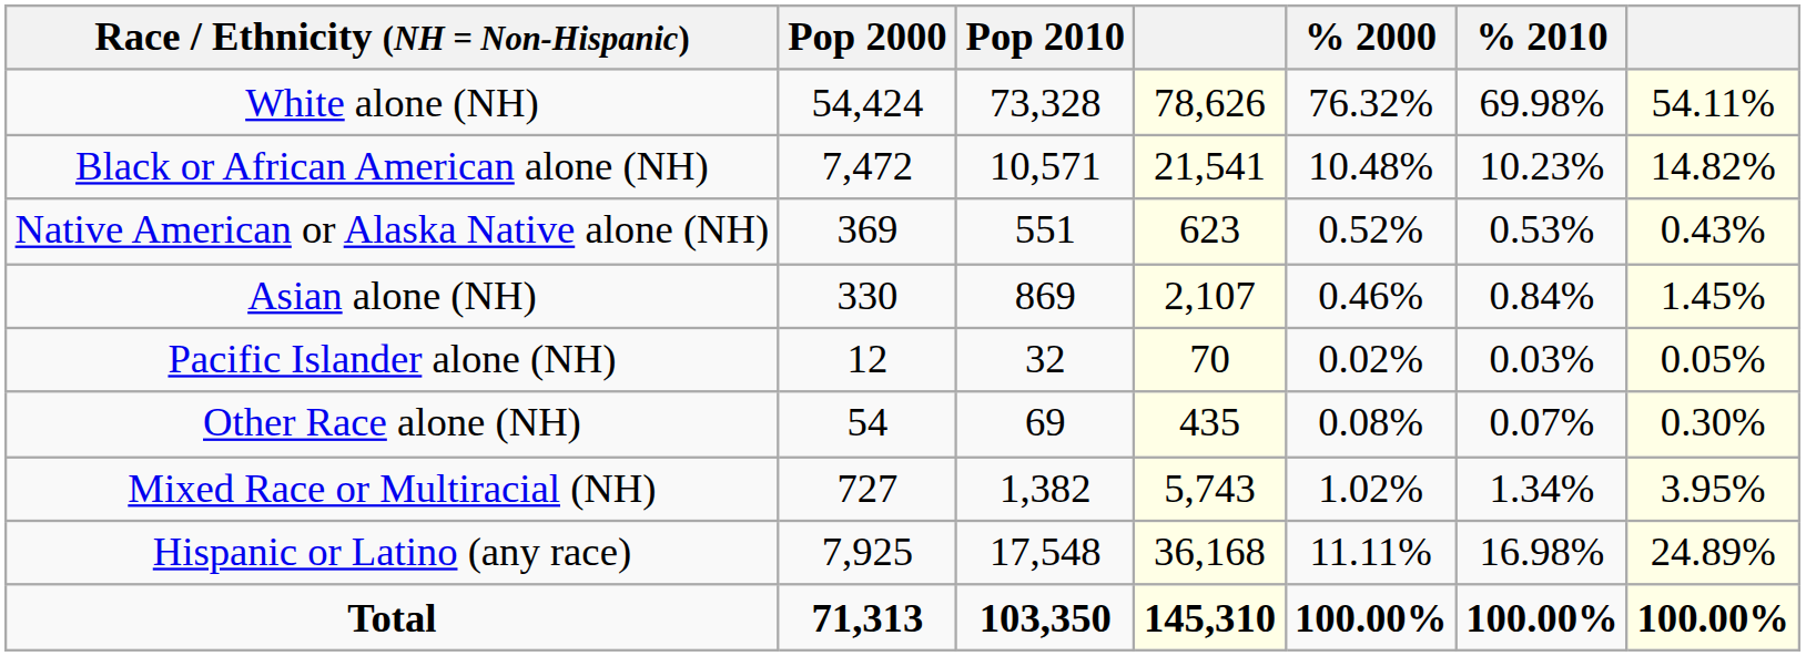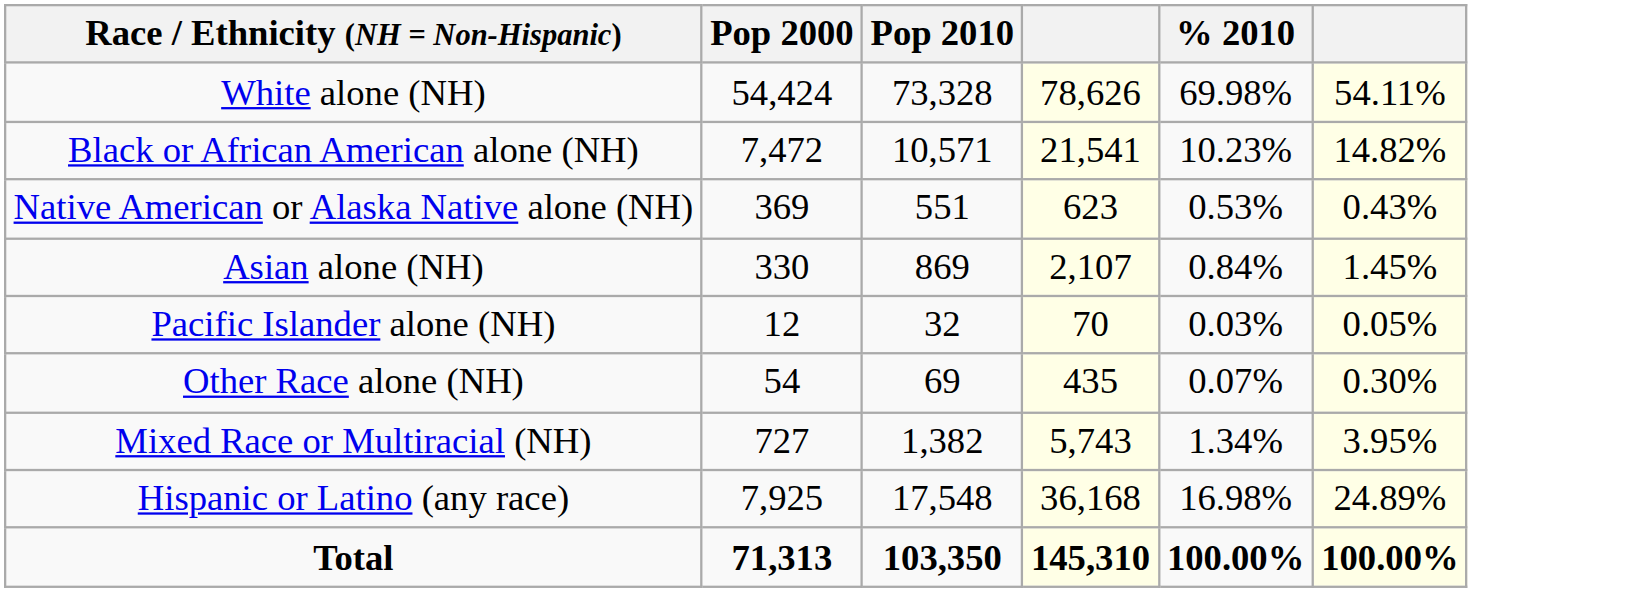- column: % 2000 | 76.32% | 10.48% | 0.52% | 0.46% | 0.02% | 0.08% | 1.02% | 11.11% | 100.00%
